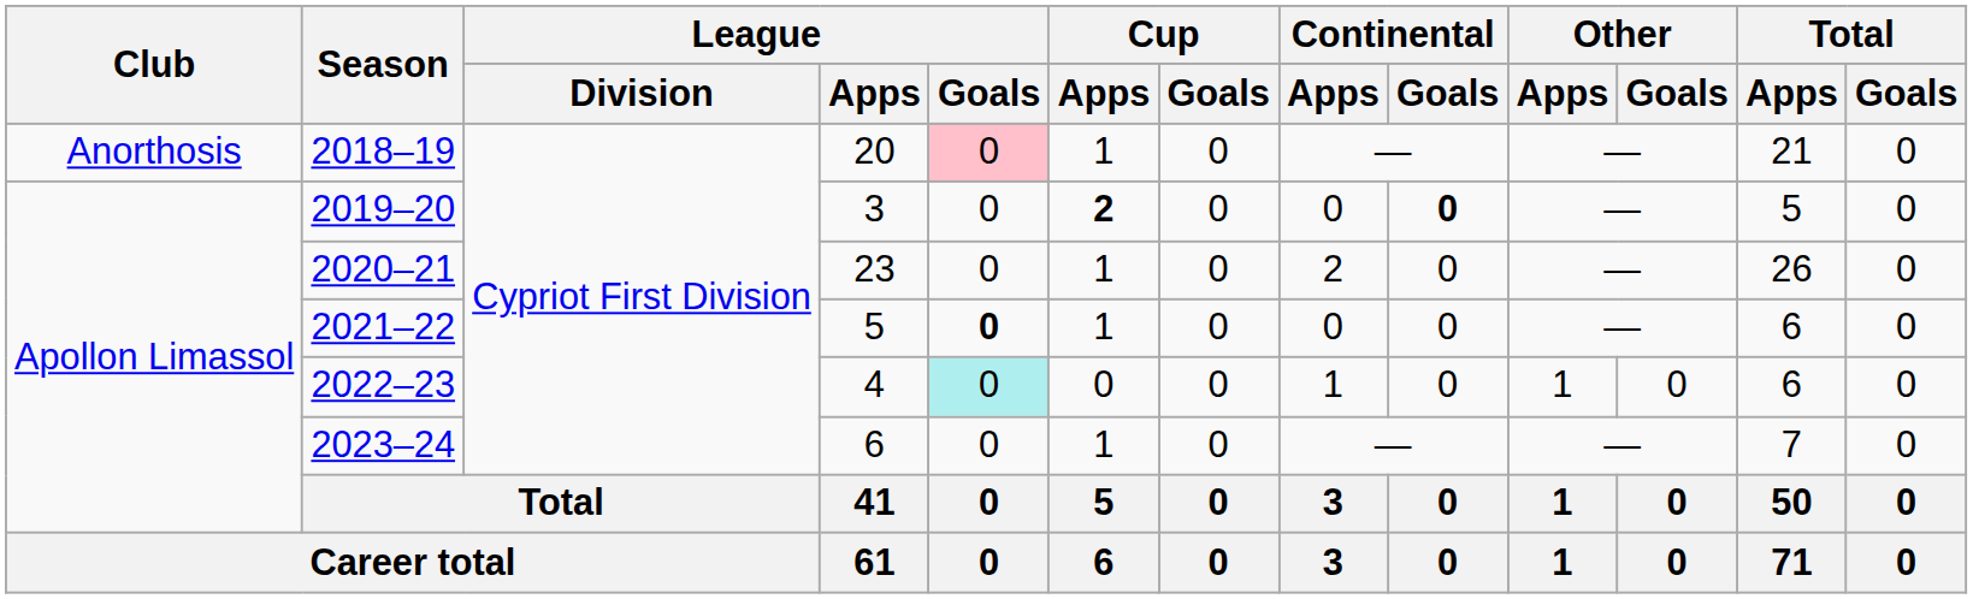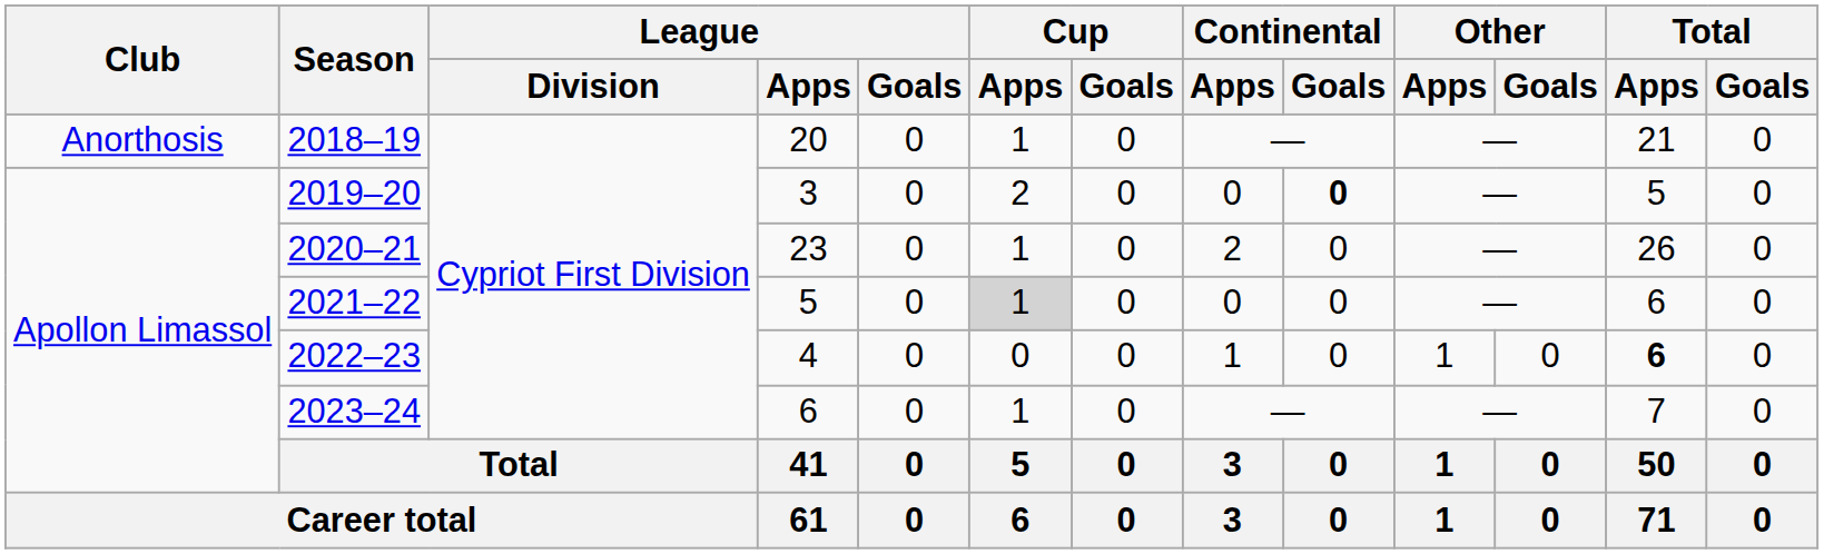2018–19 | League / Goals: pink background -> no background
2019–20 | Cup / Apps: bold -> normal
2021–22 | League / Goals: bold -> normal
2021–22 | Cup / Apps: no background -> lightgrey background
2022–23 | League / Goals: paleturquoise background -> no background
2022–23 | Total / Apps: normal -> bold
